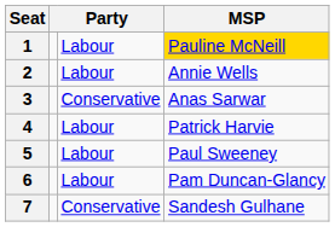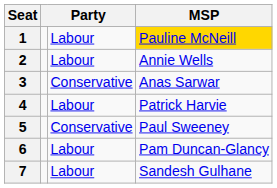5 | column 3: Labour -> Conservative
7 | column 3: Conservative -> Labour
